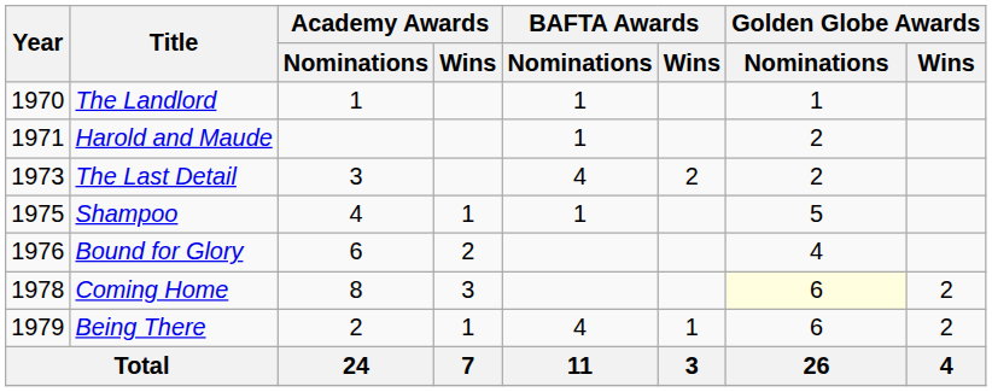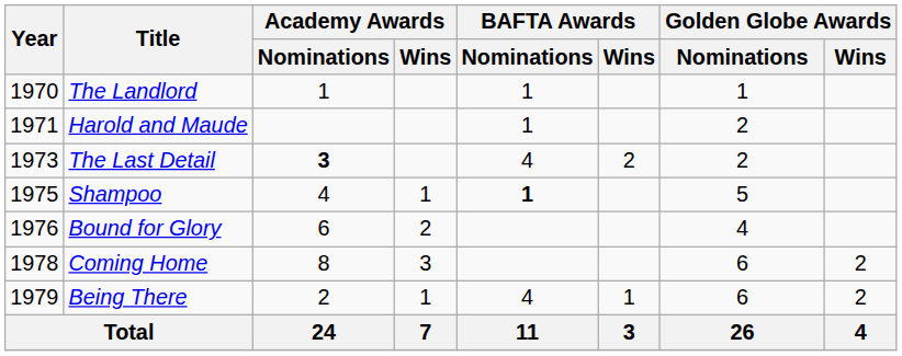The Last Detail | Academy Awards / Nominations: normal -> bold
Shampoo | BAFTA Awards / Nominations: normal -> bold
Coming Home | Golden Globe Awards / Nominations: lightyellow background -> no background
